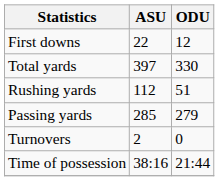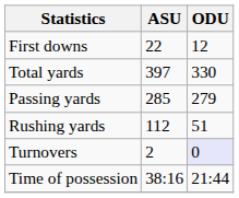rows swapped: Rushing yards <-> Passing yards
Turnovers | ODU: no background -> lavender background
